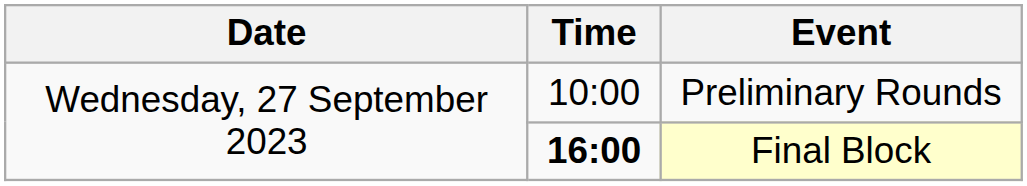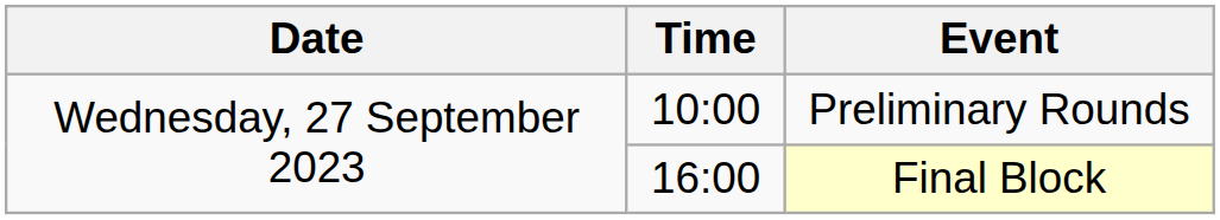Final Block | Time: bold -> normal
